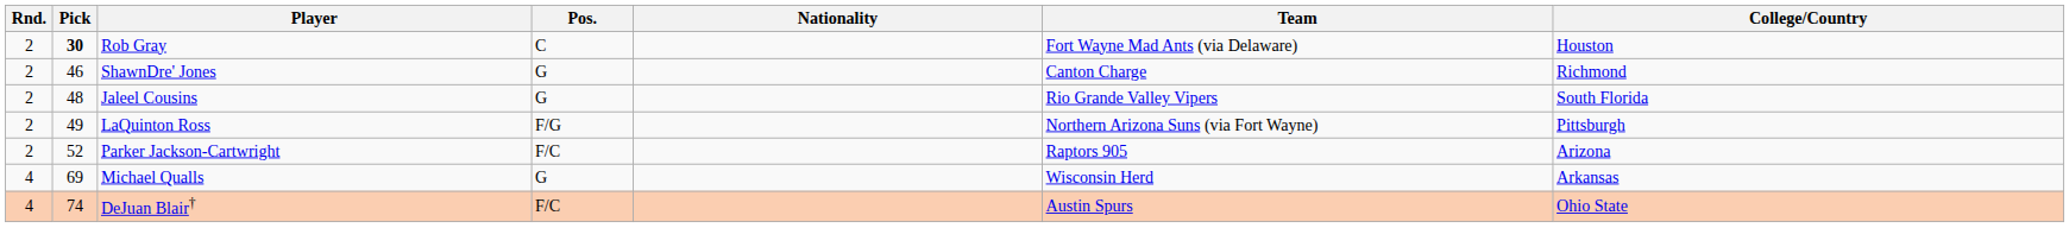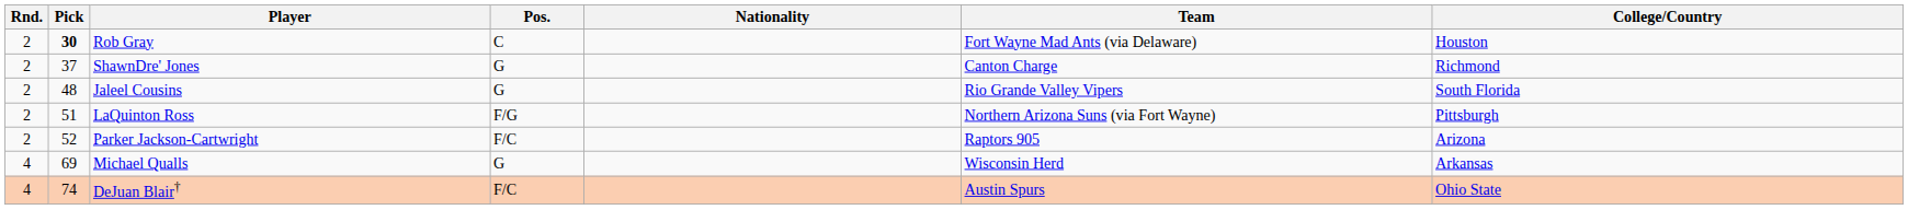ShawnDre' Jones | Pick: 46 -> 37
LaQuinton Ross | Pick: 49 -> 51
